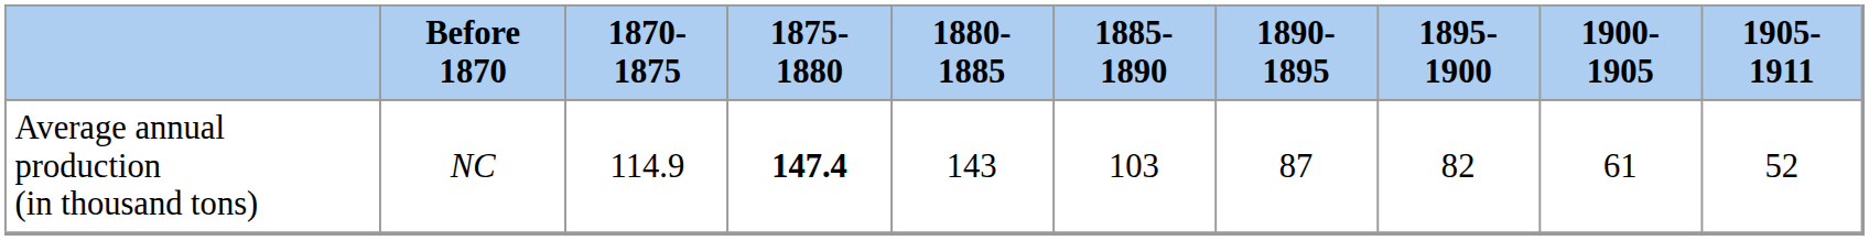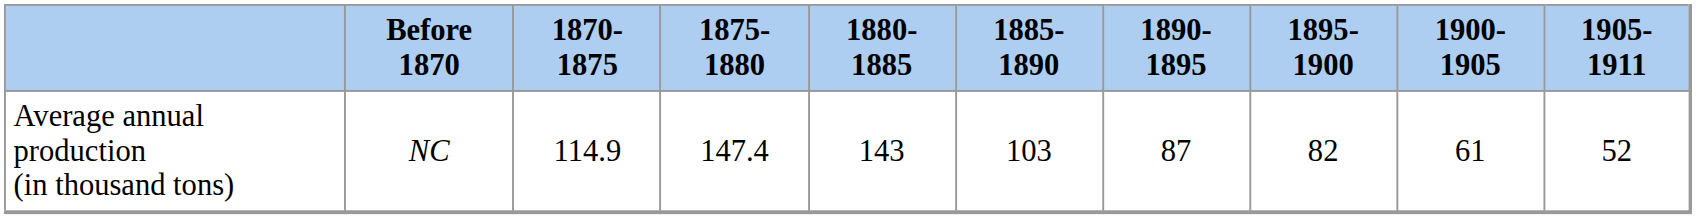row 2 | 1875-1880: bold -> normal
